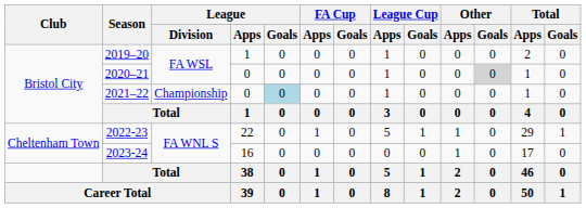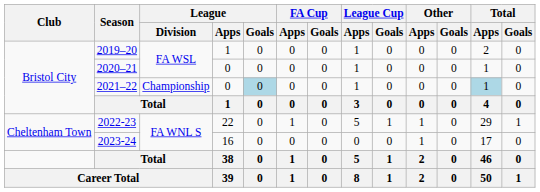2020–21 | Other / Goals: lightgrey background -> no background
2021–22 | Total / Apps: no background -> lightblue background
